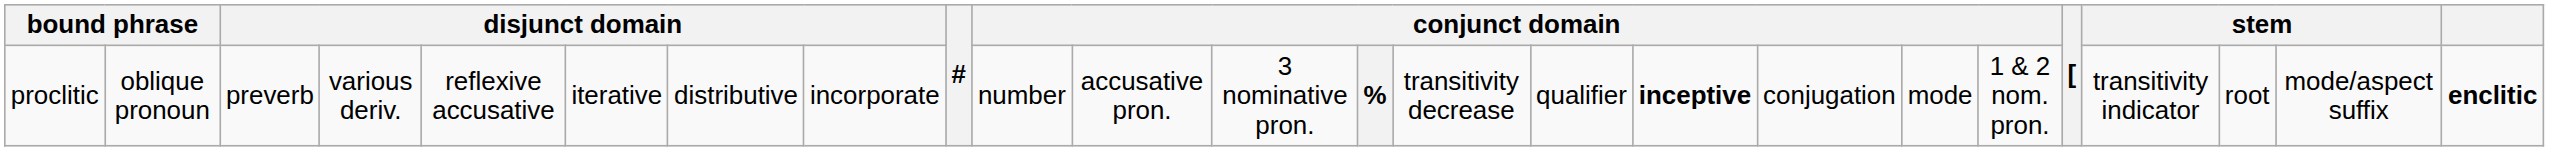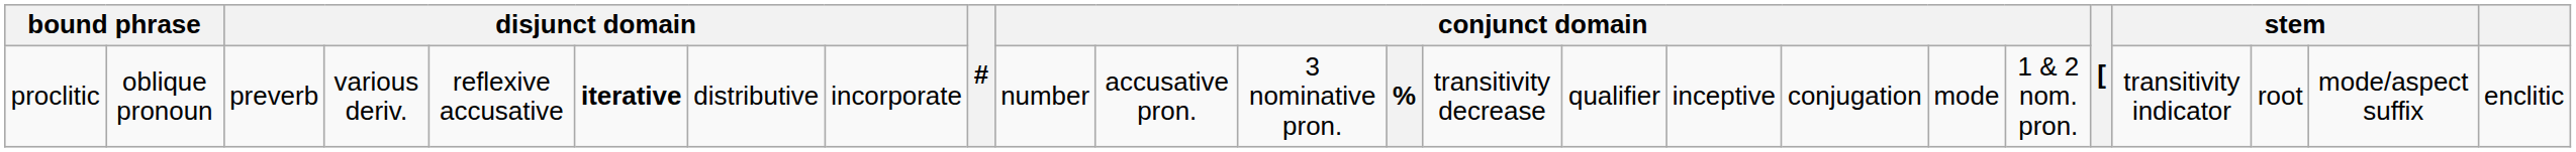proclitic | column 6: normal -> bold
proclitic | column 16: bold -> normal
proclitic | column 24: bold -> normal
